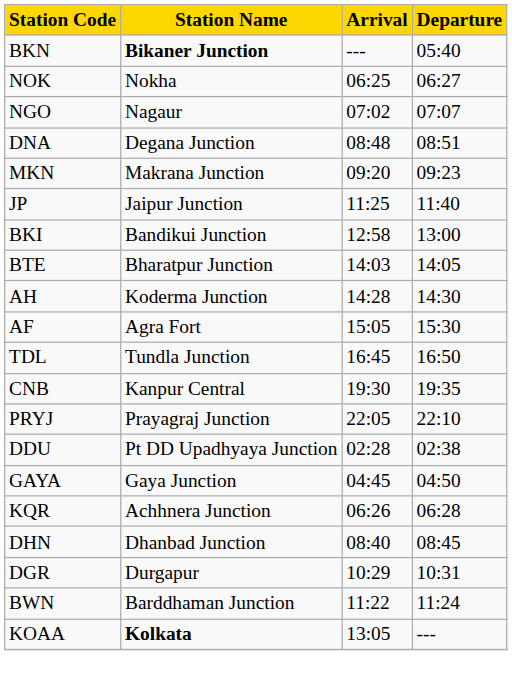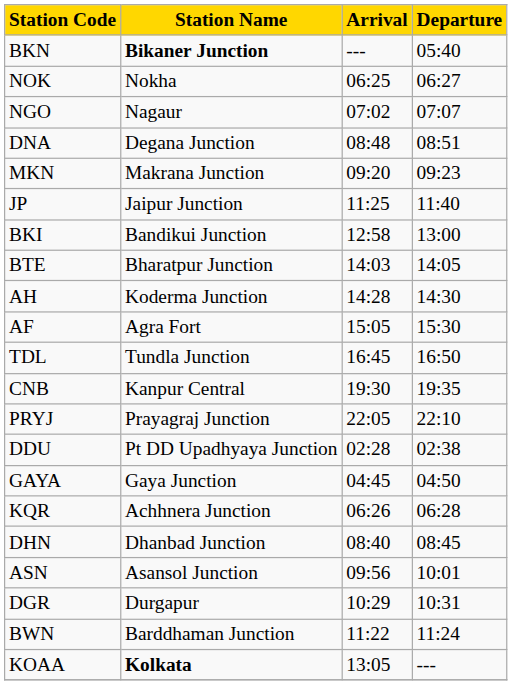+ row: ASN | Asansol Junction | 09:56 | 10:01
